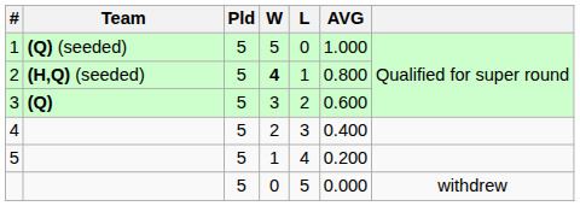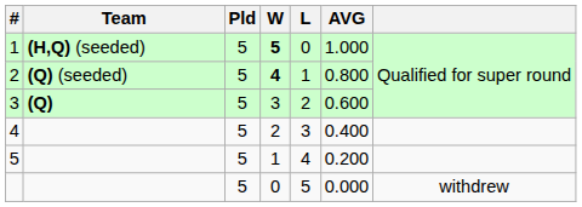row 2 | Team: (Q) (seeded) -> (H,Q) (seeded)
row 2 | W: normal -> bold
row 3 | Team: (H,Q) (seeded) -> (Q) (seeded)
